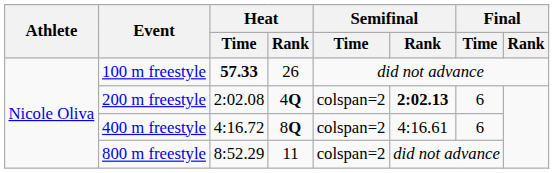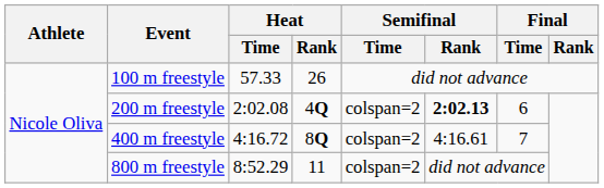100 m freestyle | Heat / Time: bold -> normal
400 m freestyle | Final / Time: 6 -> 7
